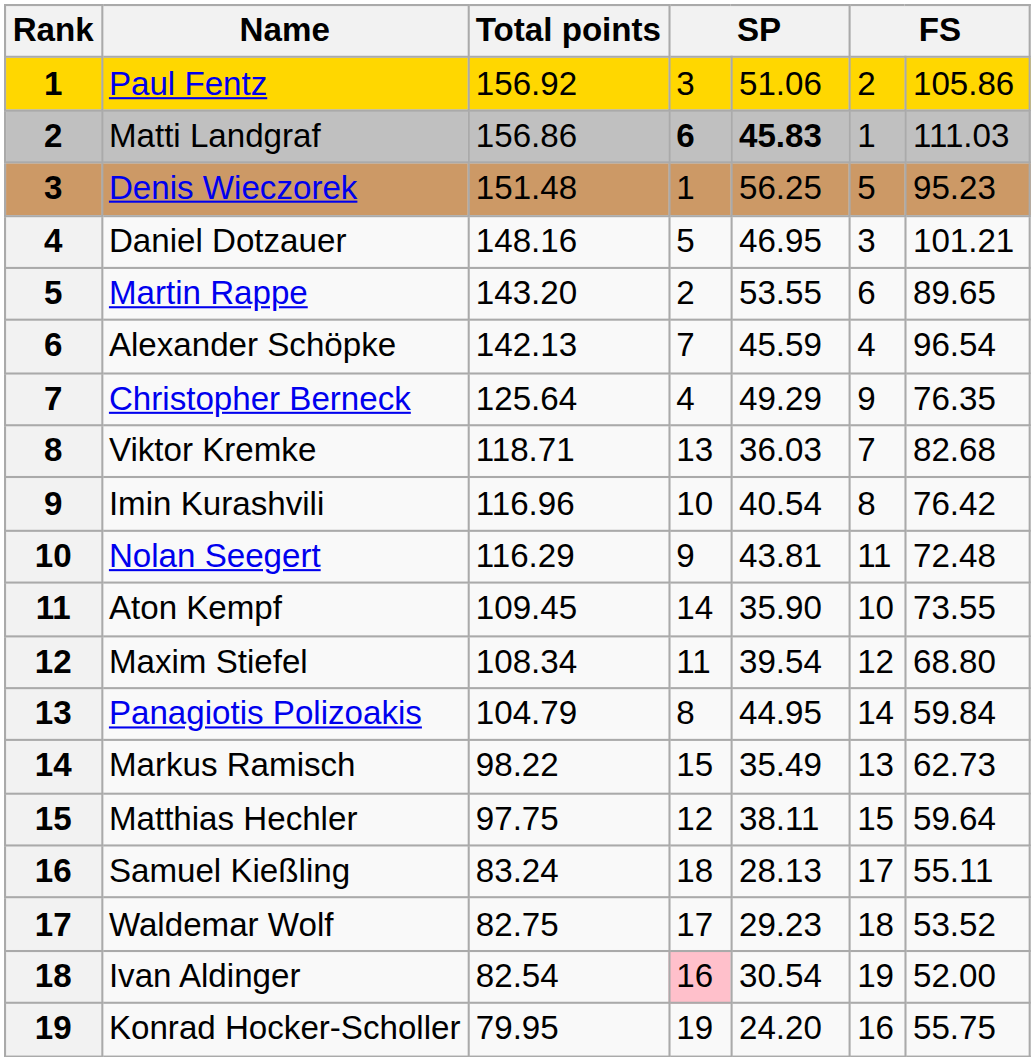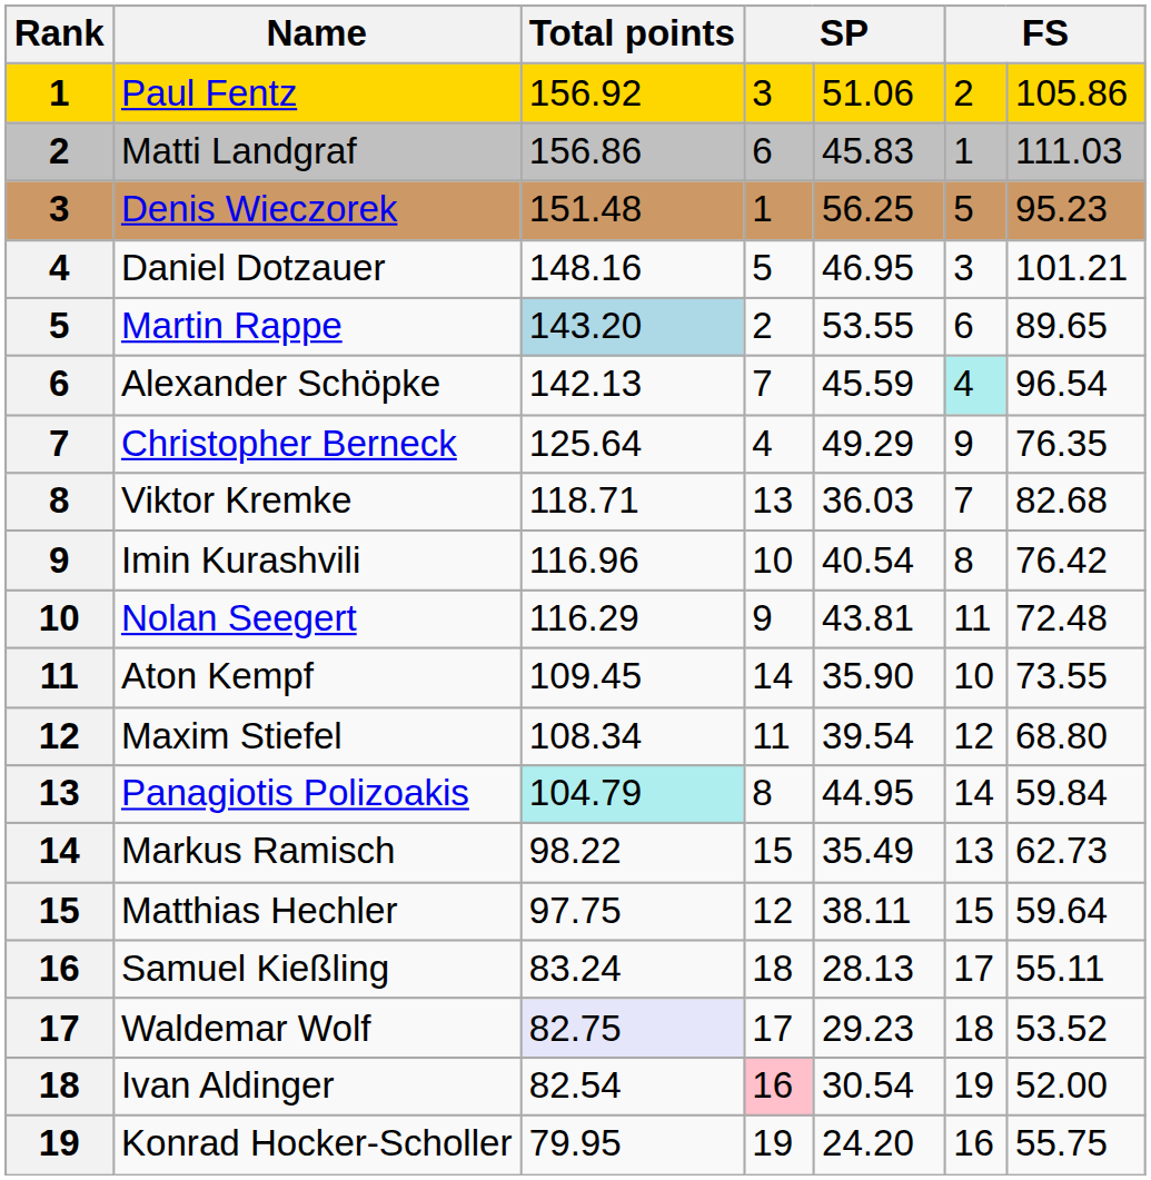Matti Landgraf | column 4: bold -> normal
Matti Landgraf | column 5: bold -> normal
Martin Rappe | Total points: no background -> lightblue background
Alexander Schöpke | column 6: no background -> paleturquoise background
Panagiotis Polizoakis | Total points: no background -> paleturquoise background
Waldemar Wolf | Total points: no background -> lavender background
